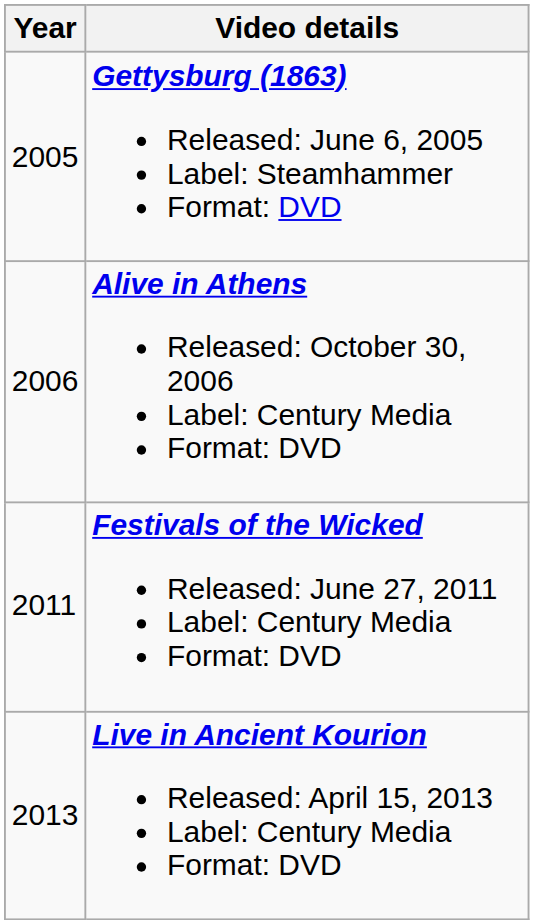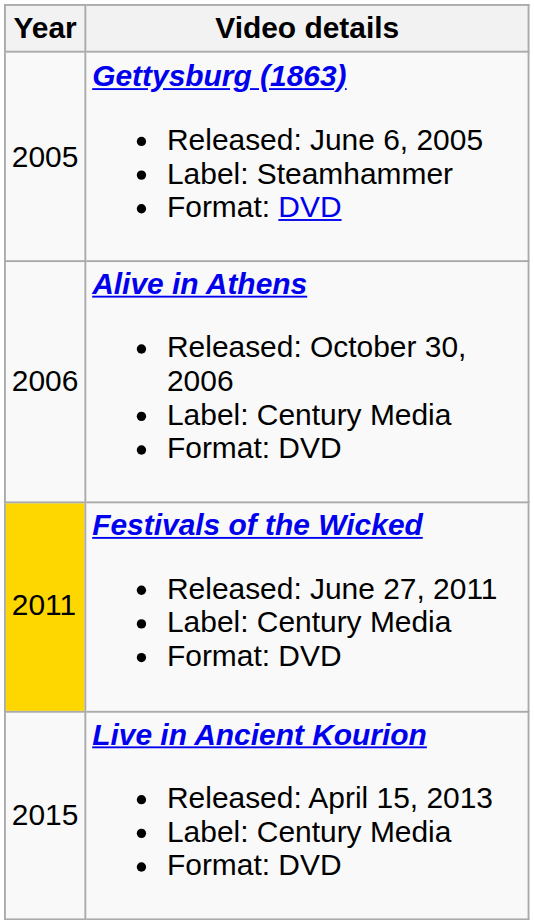row 4 | Year: no background -> gold background
row 5 | Year: 2013 -> 2015
